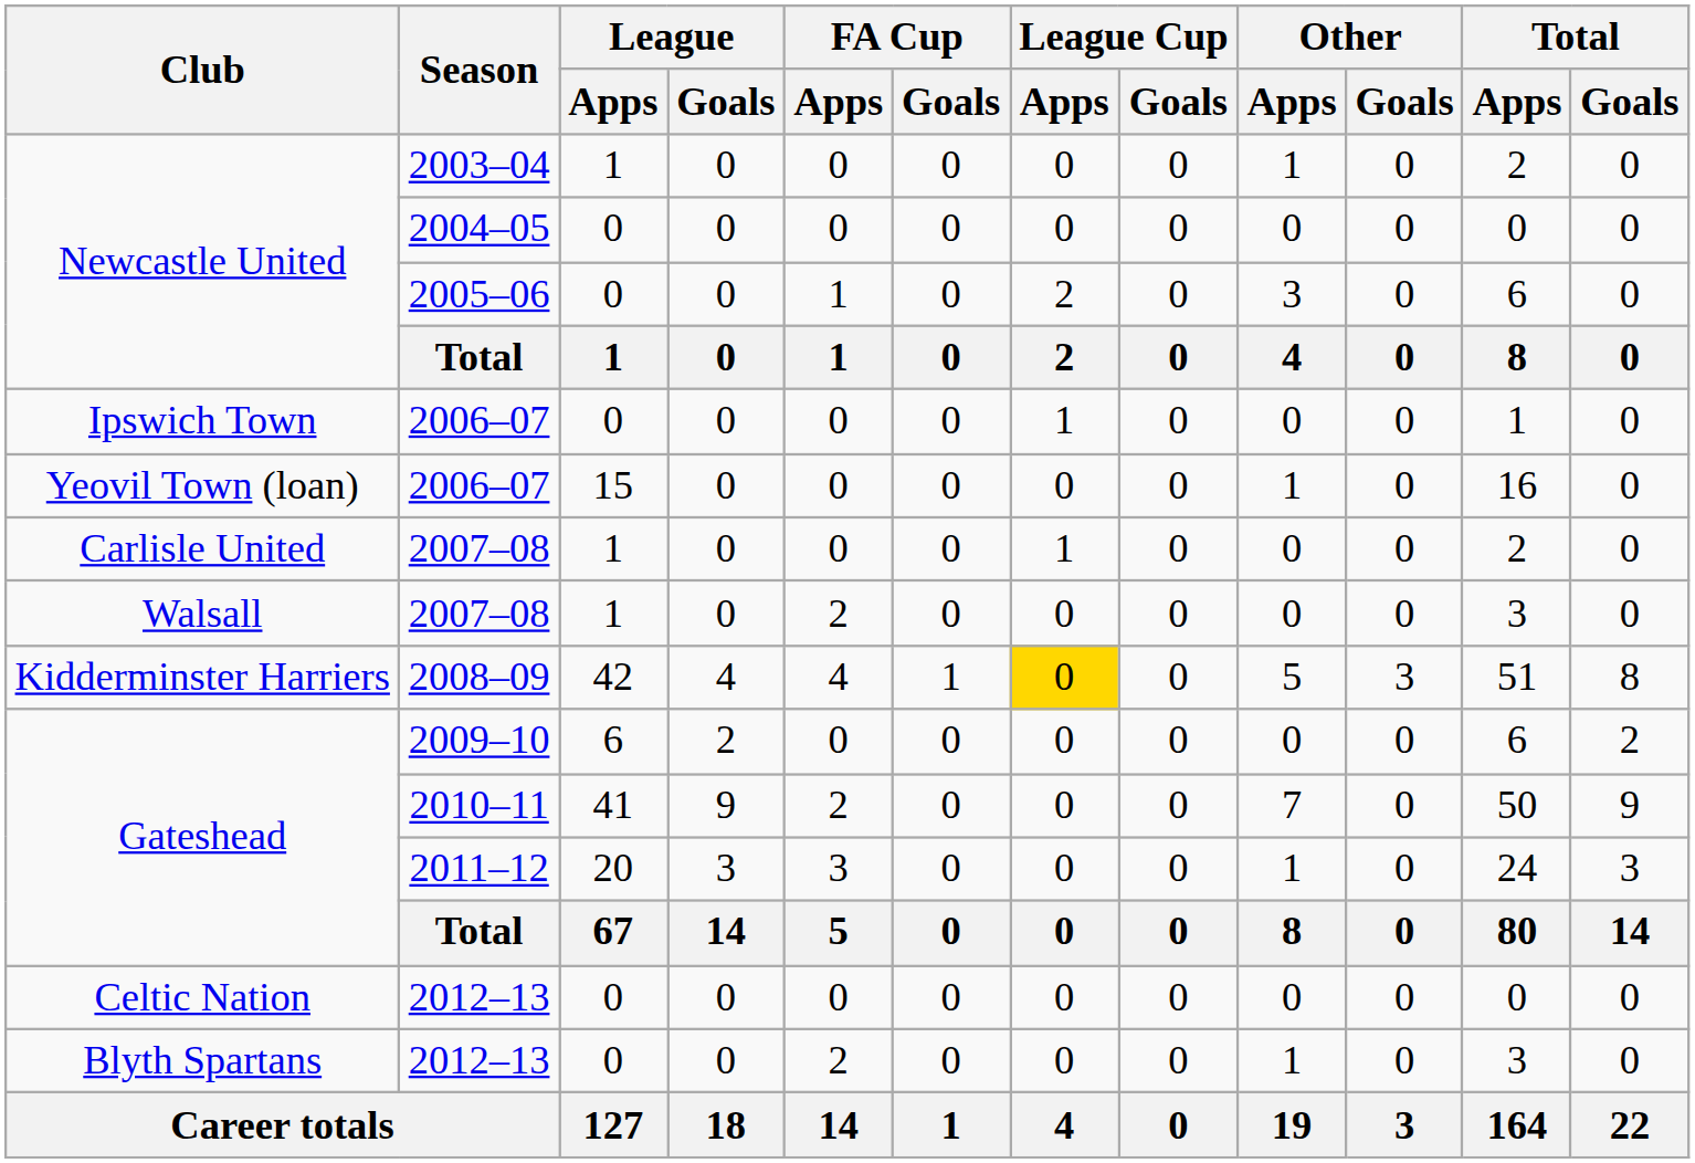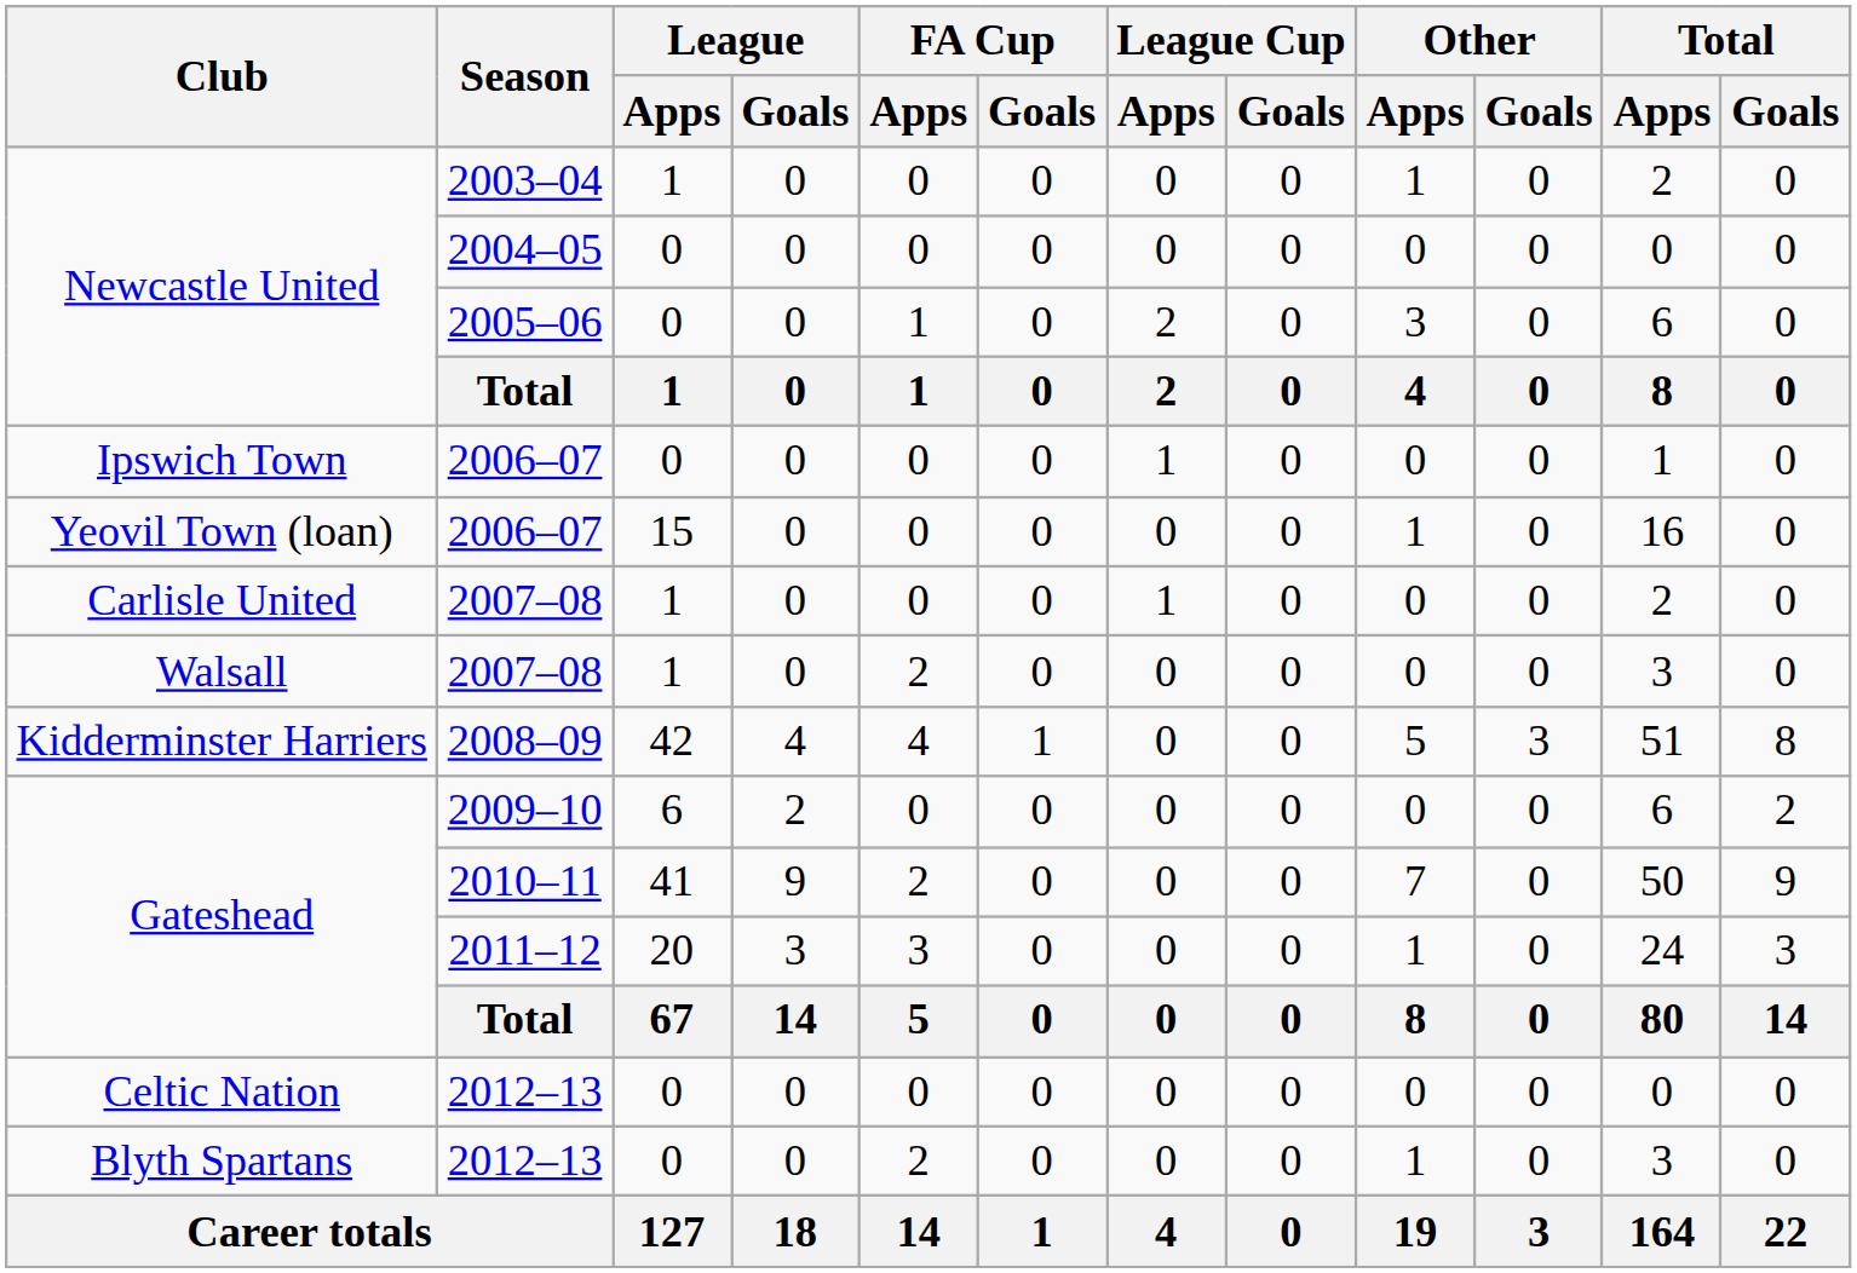2008–09 | League Cup / Apps: gold background -> no background
